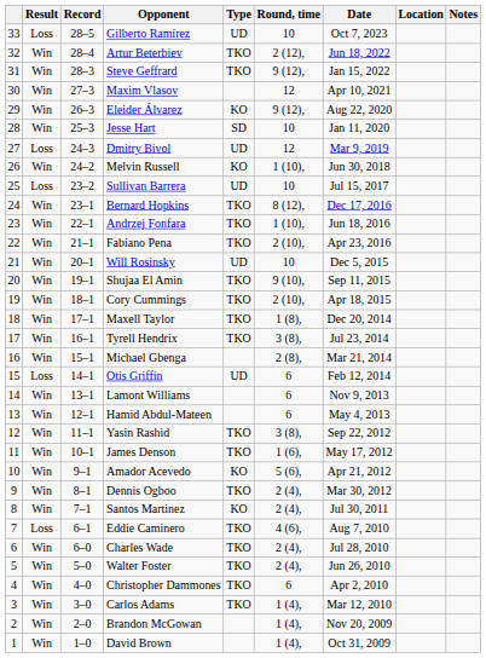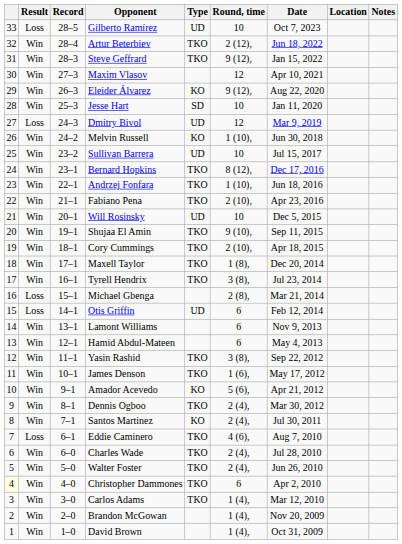Sullivan Barrera | Result: Loss -> Win
Michael Gbenga | Result: Win -> Loss
Christopher Dammones | column 1: no background -> lightyellow background
